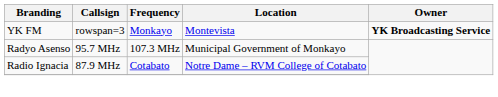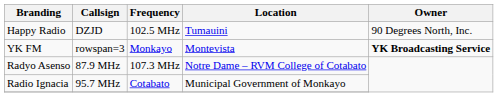+ row: Happy Radio | DZJD | 102.5 MHz | Tumauini | 90 Degrees North, Inc.
Radyo Asenso | Callsign: 95.7 MHz -> 87.9 MHz
Radyo Asenso | Location: Municipal Government of Monkayo -> Notre Dame – RVM College of Cotabato
Radio Ignacia | Callsign: 87.9 MHz -> 95.7 MHz
Radio Ignacia | Location: Notre Dame – RVM College of Cotabato -> Municipal Government of Monkayo
